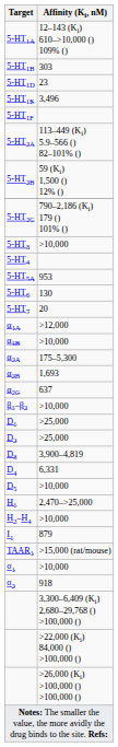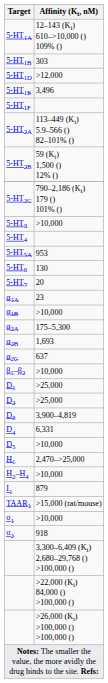row 4 | Affinity (Ki, nM): 23 -> >12,000
row 15 | Affinity (Ki, nM): >12,000 -> 23
